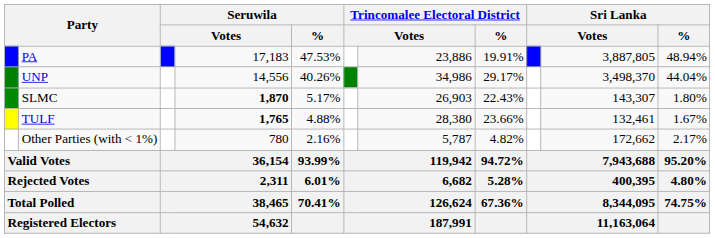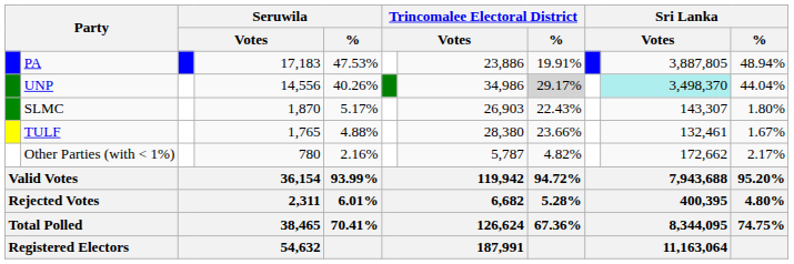UNP | Trincomalee Electoral District / %: no background -> lightgrey background
UNP | column 10: no background -> paleturquoise background
SLMC | column 4: bold -> normal
TULF | column 4: bold -> normal
